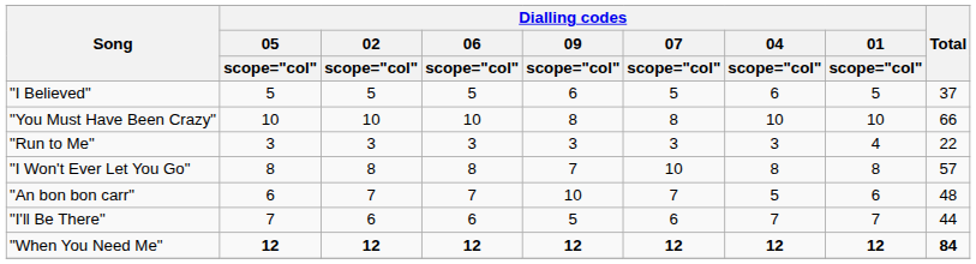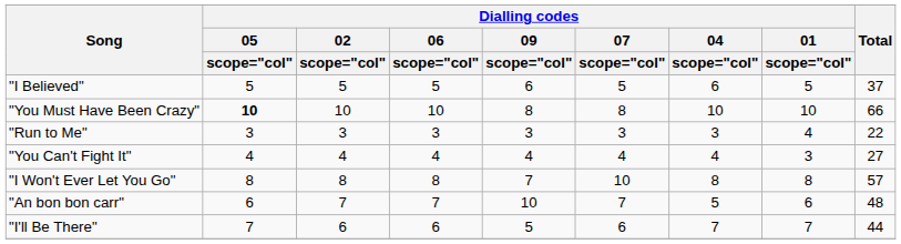"You Must Have Been Crazy" | Dialling codes / 05 / scope="col": normal -> bold
+ row: "You Can't Fight It" | 4 | 4 | 4 | 4 | 4 | 4 | 3 | 27
- row: "When You Need Me" | 12 | 12 | 12 | 12 | 12 | 12 | 12 | 84
